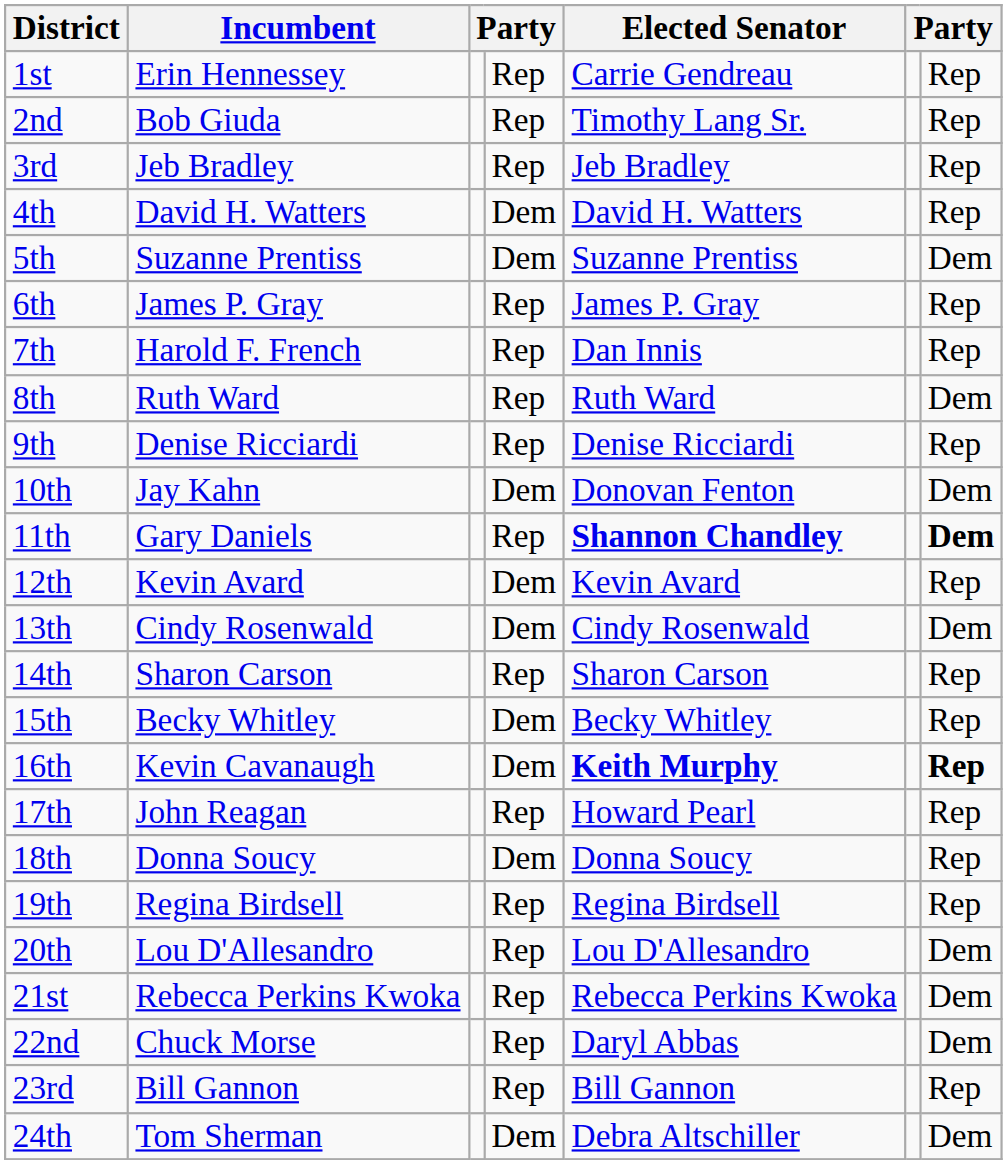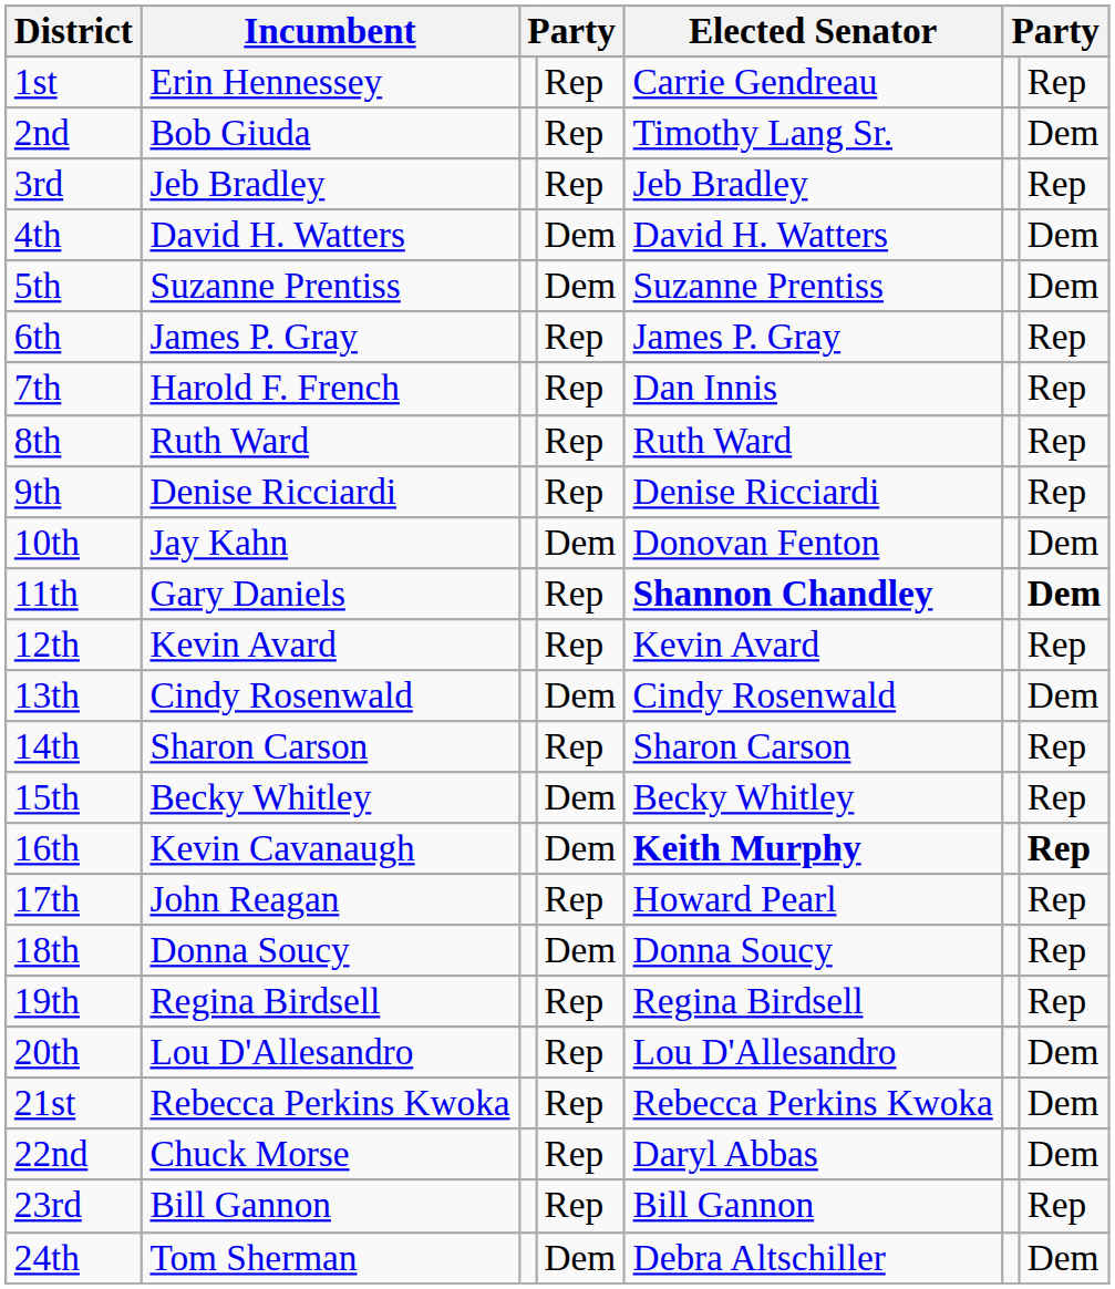2nd | column 7: Rep -> Dem
4th | column 7: Rep -> Dem
8th | column 7: Dem -> Rep
12th | column 4: Dem -> Rep
